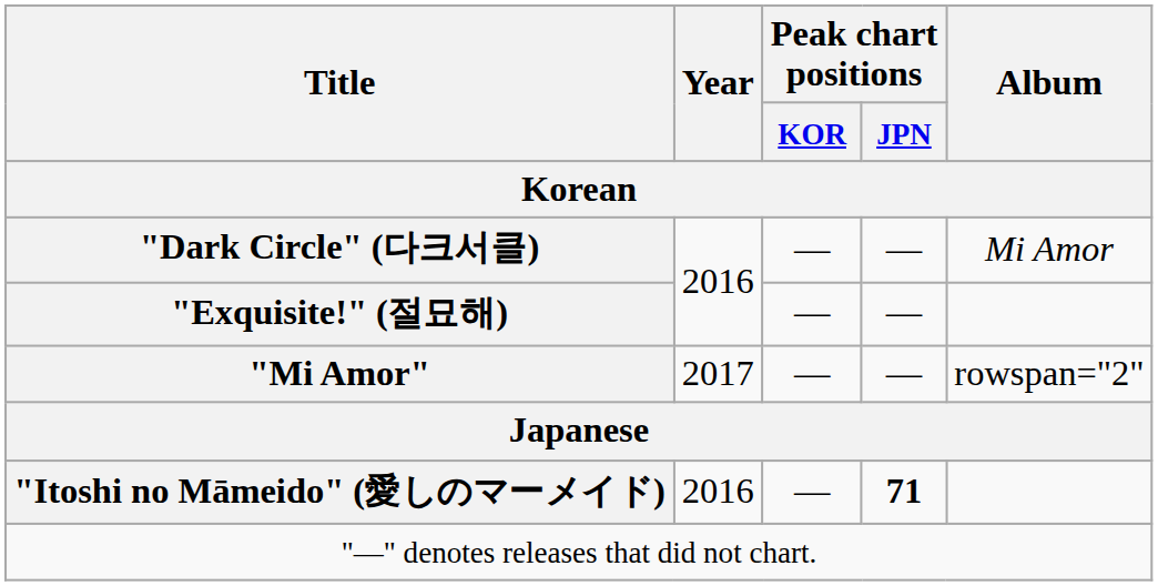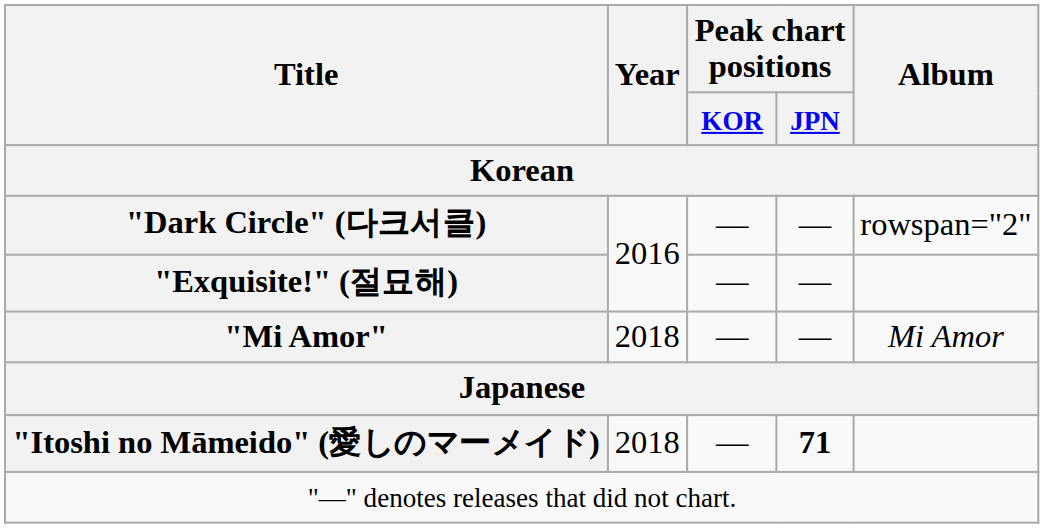"Dark Circle" (다크서클) | Album: Mi Amor -> rowspan="2"
"Mi Amor" | Year: 2017 -> 2018
"Mi Amor" | Album: rowspan="2" -> Mi Amor
"Itoshi no Māmeido" (愛しのマーメイド) | Year: 2016 -> 2018
